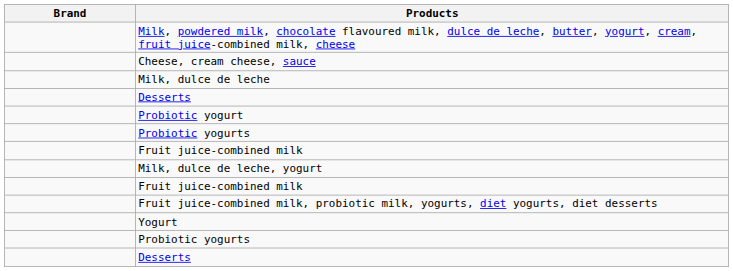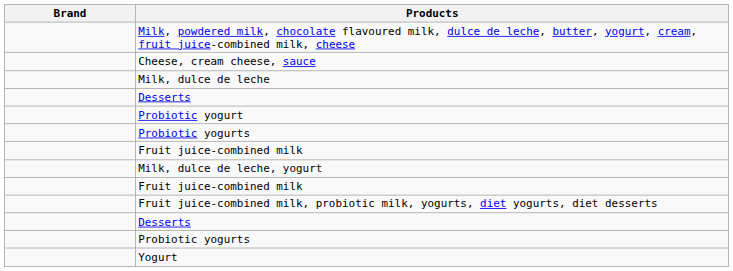row 12 | Products: Yogurt -> Desserts
row 14 | Products: Desserts -> Yogurt
